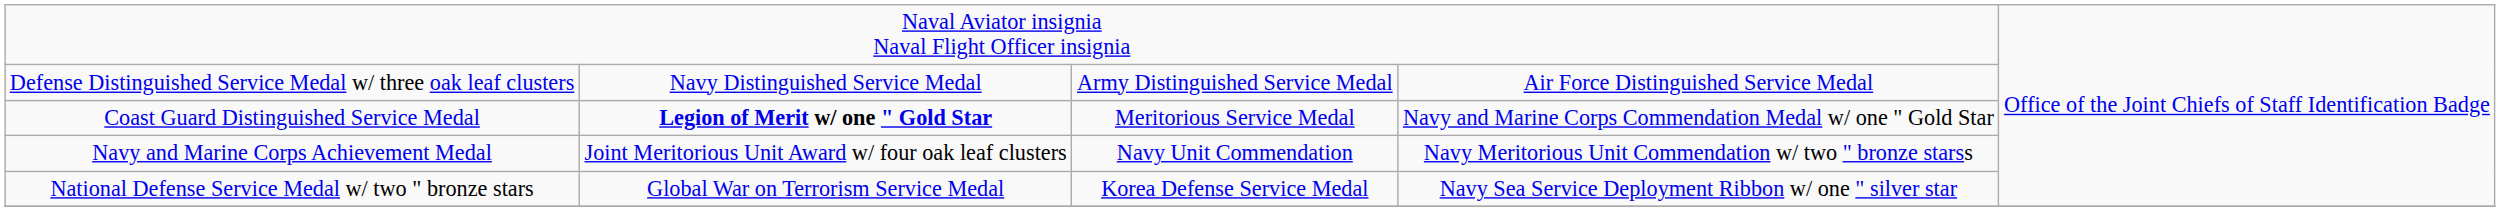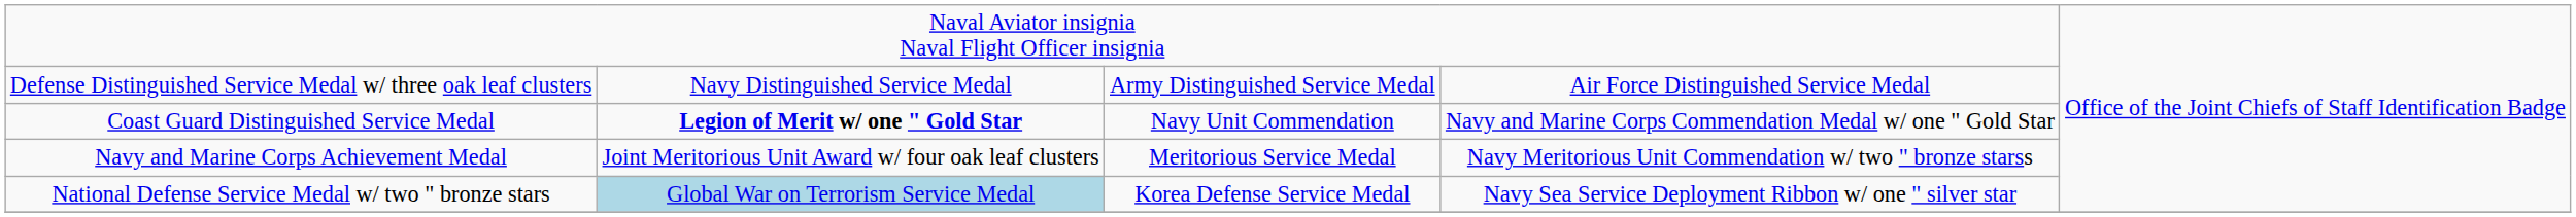Coast Guard Distinguished Service Medal | column 3: Meritorious Service Medal -> Navy Unit Commendation
Navy and Marine Corps Achievement Medal | column 3: Navy Unit Commendation -> Meritorious Service Medal
National Defense Service Medal w/ two " bronze stars | column 2: no background -> lightblue background
